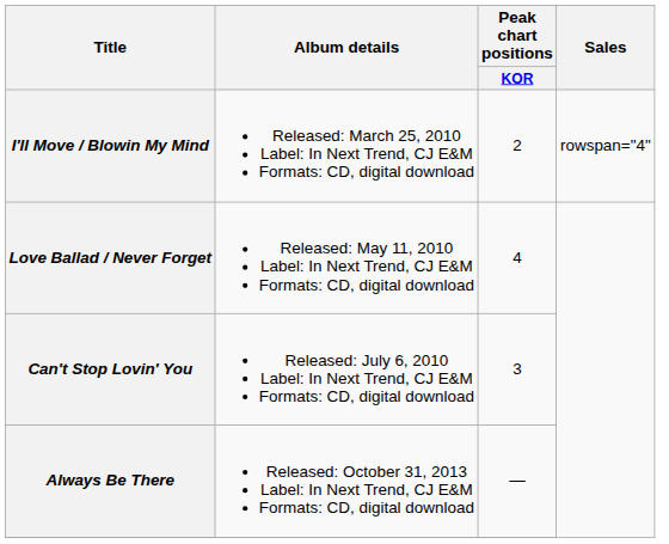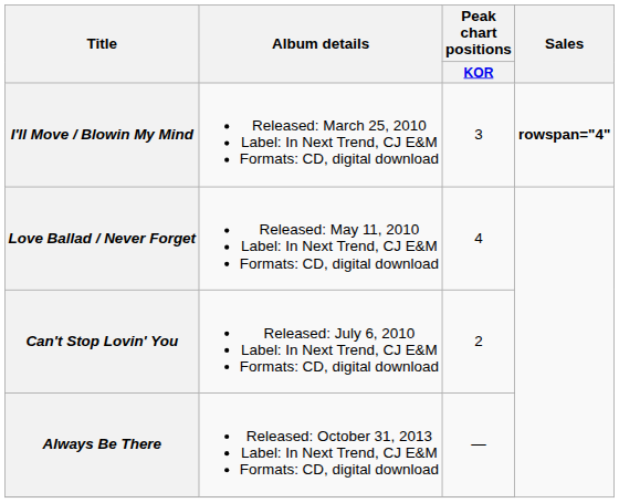I'll Move / Blowin My Mind | Peak chart positions / KOR: 2 -> 3
I'll Move / Blowin My Mind | Sales: normal -> bold
Can't Stop Lovin' You | Peak chart positions / KOR: 3 -> 2
